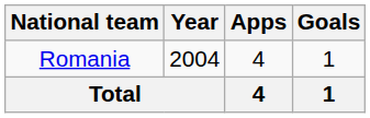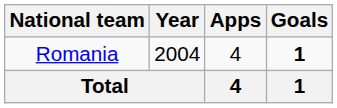Romania | Goals: normal -> bold
